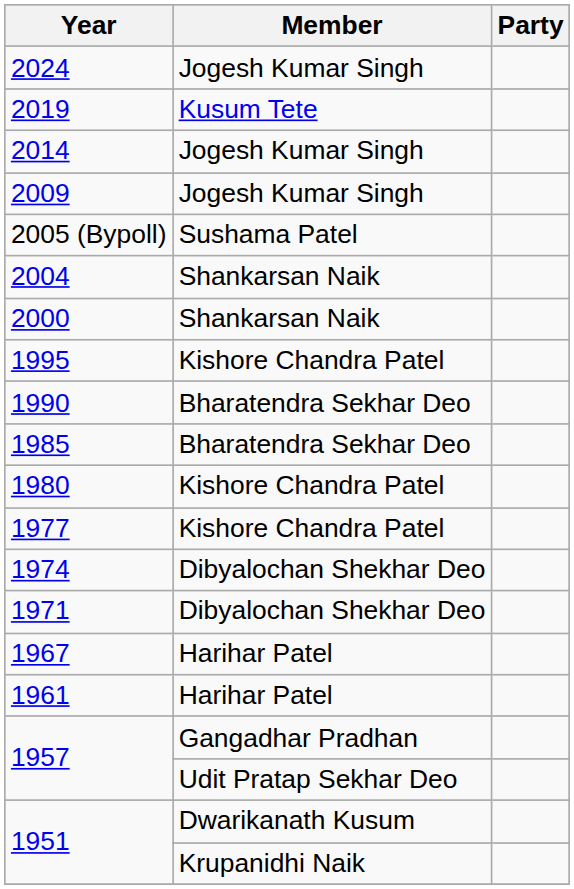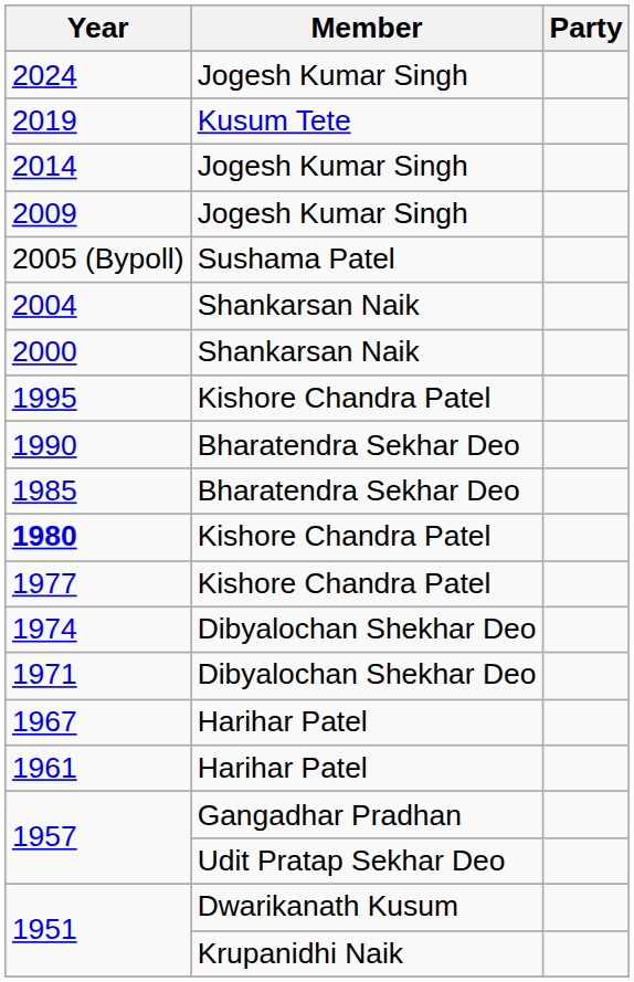1980 | Year: normal -> bold
